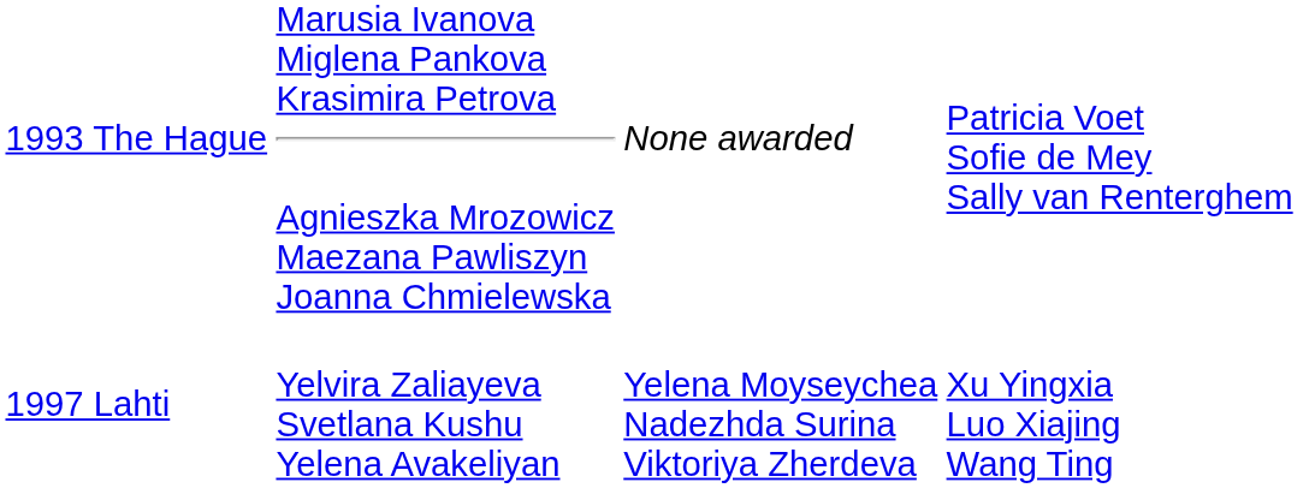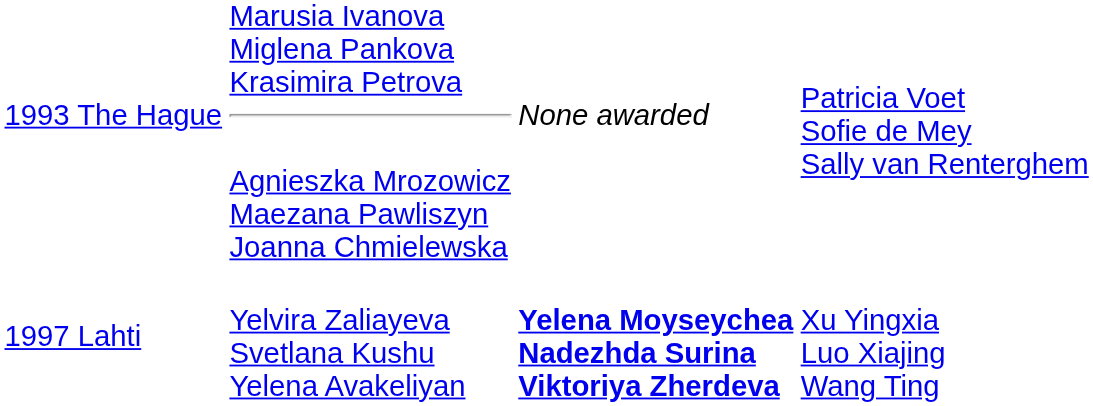1997 Lahti | column 3: normal -> bold
